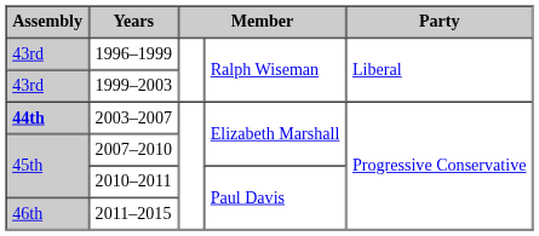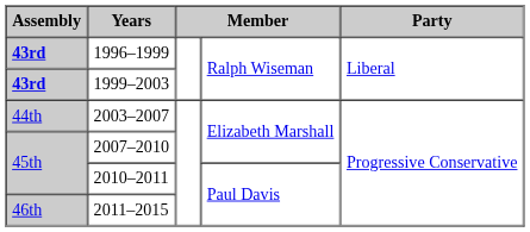1996–1999 | Assembly: normal -> bold
1999–2003 | Assembly: normal -> bold
2003–2007 | Assembly: bold -> normal
